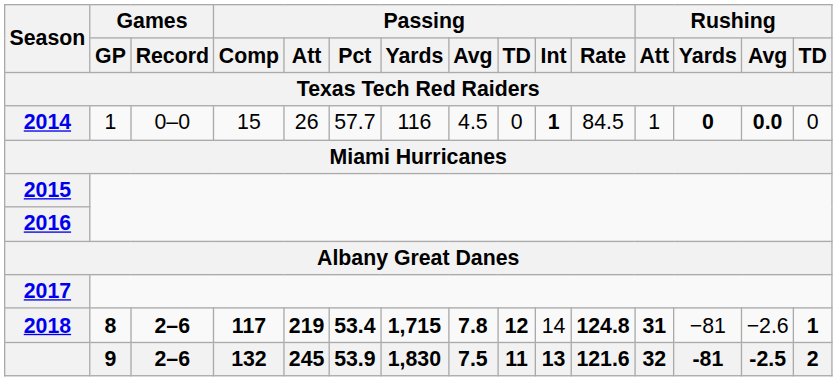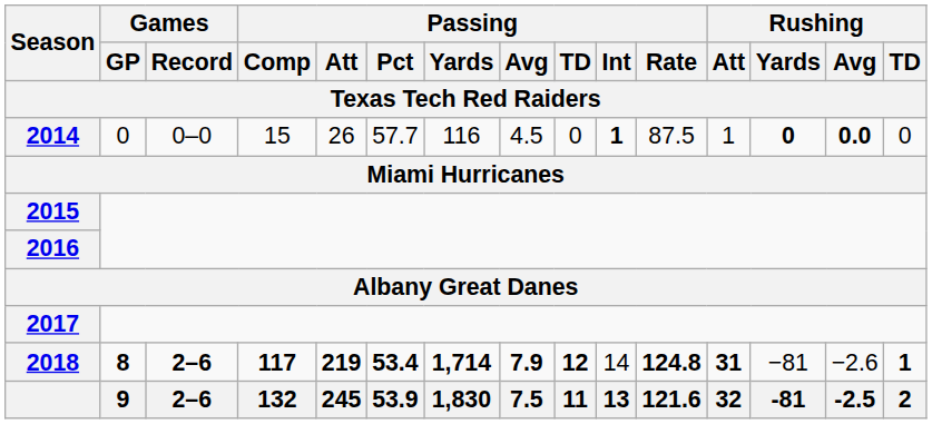2014 | Games / GP: 1 -> 0
2014 | Passing / Rate: 84.5 -> 87.5
2018 | Passing / Yards: 1,715 -> 1,714
2018 | Passing / Avg: 7.8 -> 7.9
